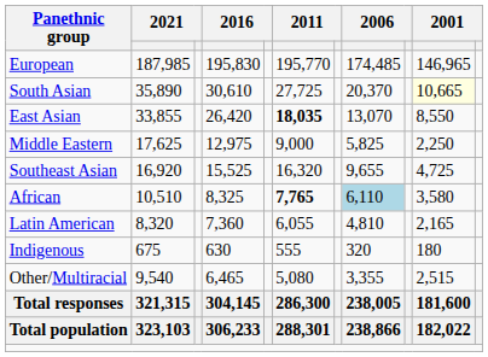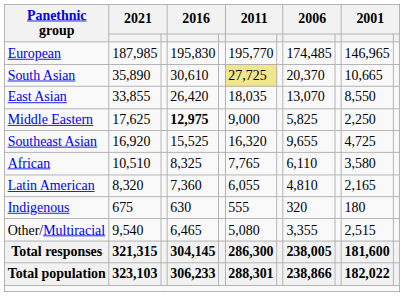South Asian | column 6: no background -> khaki background
South Asian | column 10: lightyellow background -> no background
East Asian | column 6: bold -> normal
Middle Eastern | column 4: normal -> bold
African | column 6: bold -> normal
African | column 8: lightblue background -> no background
